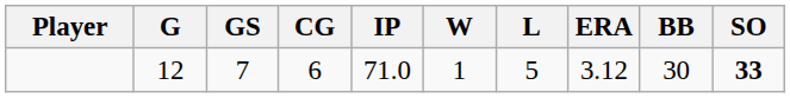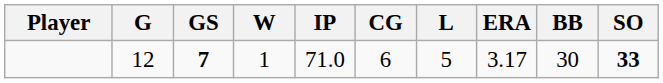columns swapped: CG <-> W
row 2 | GS: normal -> bold
row 2 | ERA: 3.12 -> 3.17
